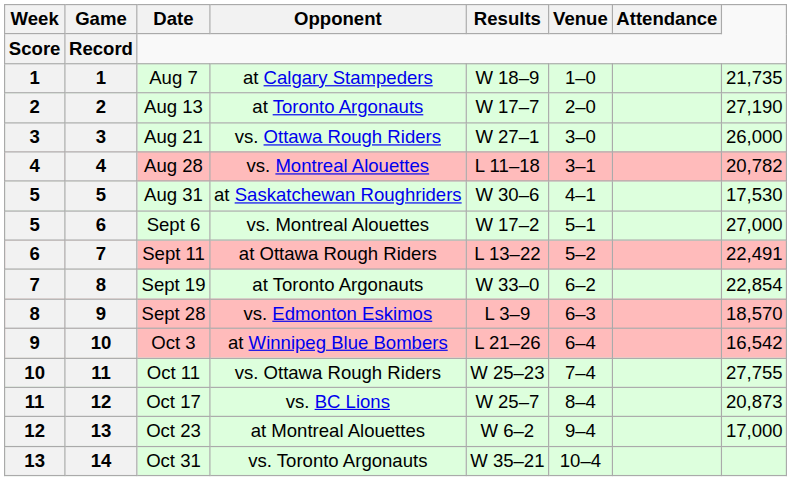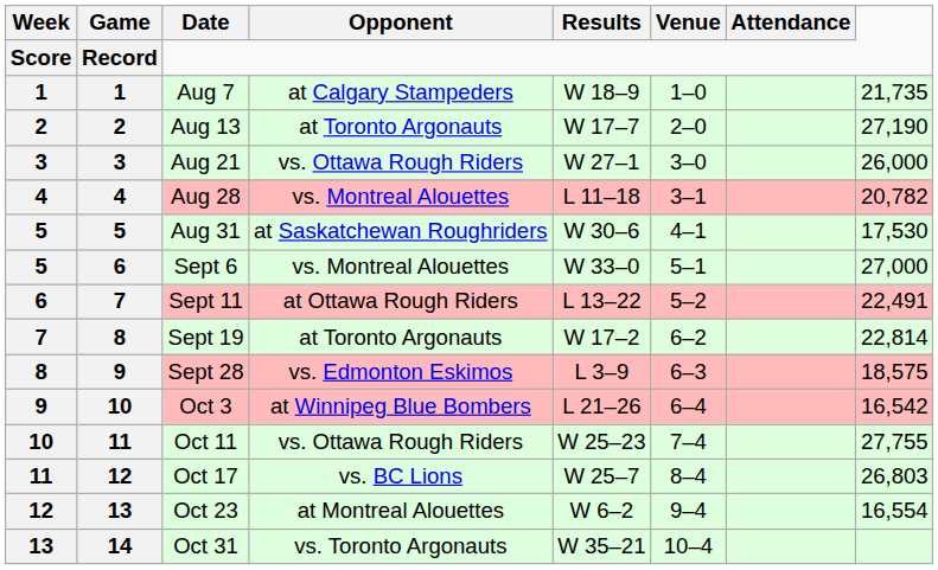Sept 6 | Results: W 17–2 -> W 33–0
Sept 19 | Results: W 33–0 -> W 17–2
Sept 19 | column 8: 22,854 -> 22,814
Sept 28 | column 8: 18,570 -> 18,575
Oct 17 | column 8: 20,873 -> 26,803
Oct 23 | column 8: 17,000 -> 16,554
